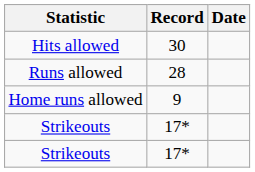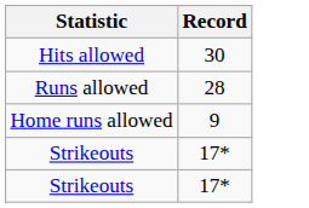- column: Date
